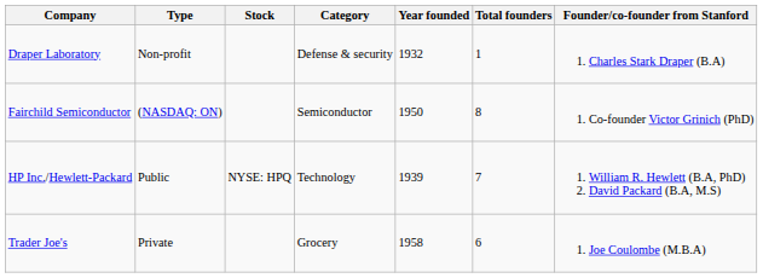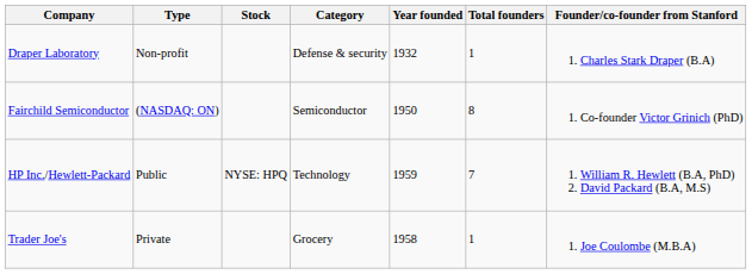HP Inc./Hewlett-Packard | Year founded: 1939 -> 1959
Trader Joe's | Total founders: 6 -> 1
